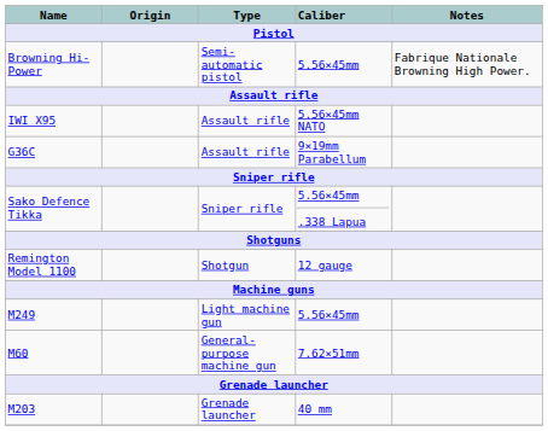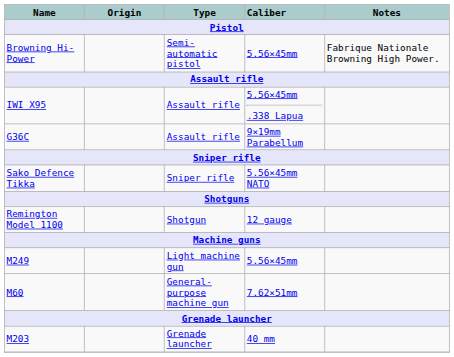IWI X95 | Caliber: 5.56×45mm NATO -> 5.56×45mm .338 Lapua
Sako Defence Tikka | Caliber: 5.56×45mm .338 Lapua -> 5.56×45mm NATO
